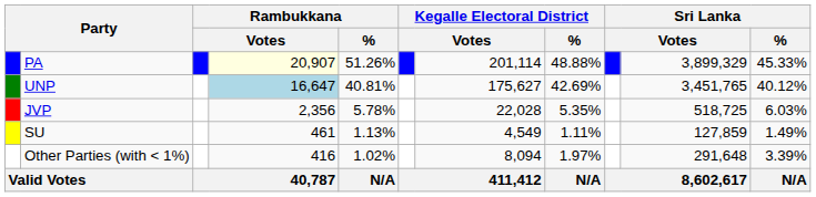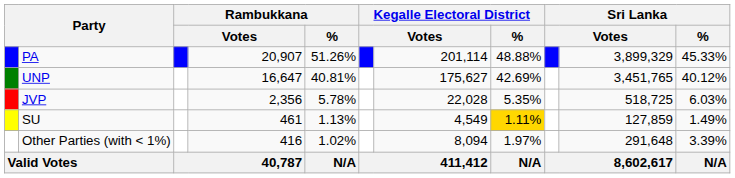PA | column 4: lightyellow background -> no background
UNP | column 4: lightblue background -> no background
SU | Kegalle Electoral District / %: no background -> gold background
